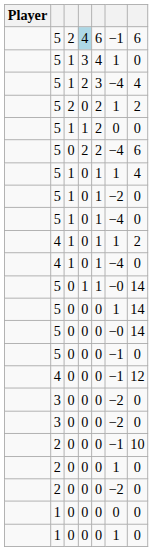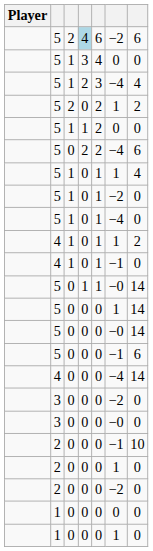row 2 | column 6: −1 -> −2
row 3 | column 6: 1 -> 0
row 12 | column 6: −4 -> −1
row 16 | column 7: 0 -> 6
row 17 | column 6: −1 -> −4
row 17 | column 7: 12 -> 14
row 19 | column 6: −2 -> −0
